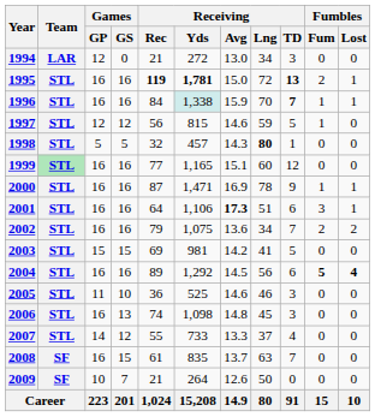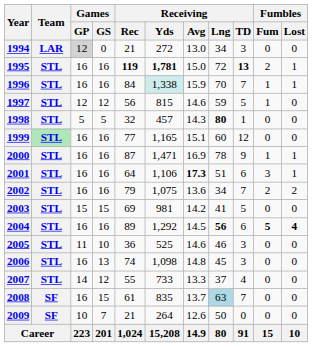1994 | Games / GP: no background -> lightgrey background
1996 | Receiving / TD: bold -> normal
2004 | Receiving / Lng: normal -> bold
2008 | Receiving / Lng: no background -> lightblue background
